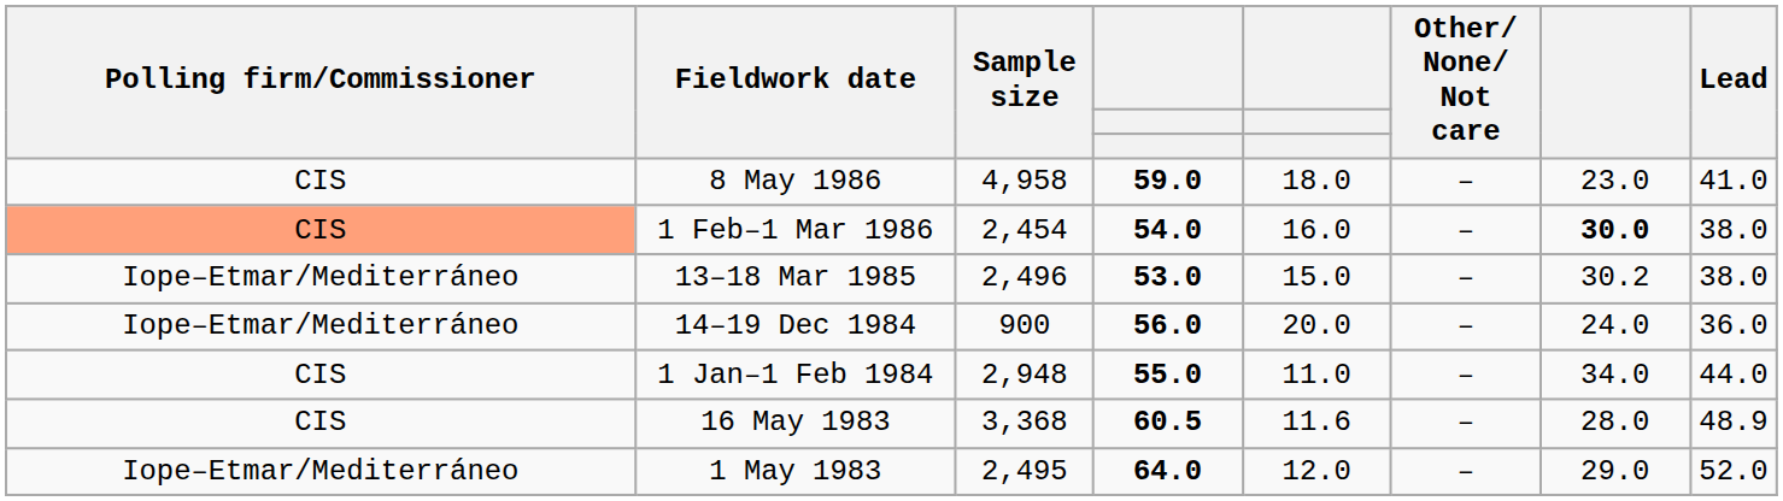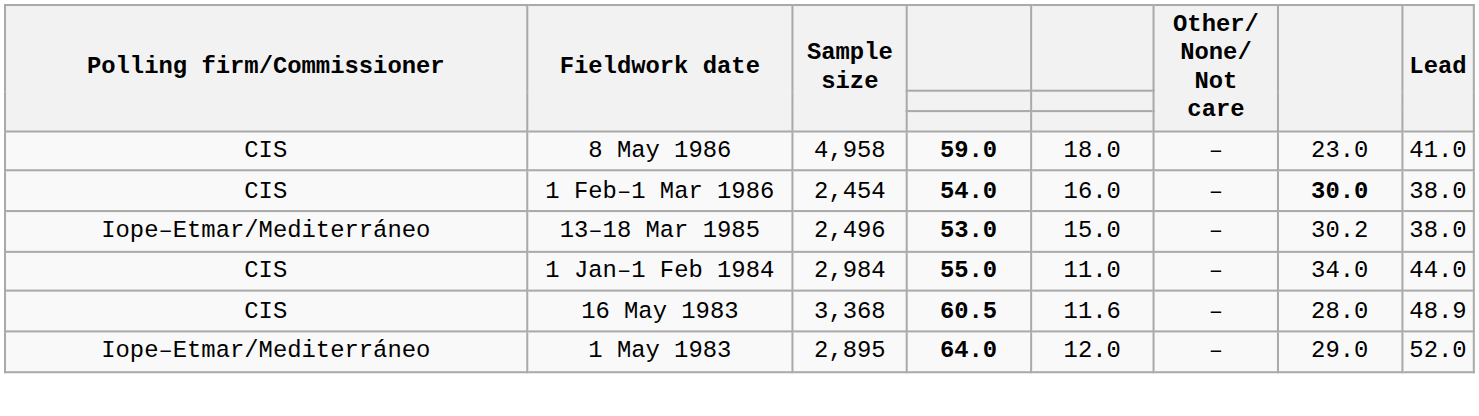1 Feb–1 Mar 1986 | Polling firm/Commissioner: lightsalmon background -> no background
- row: Iope–Etmar/Mediterráneo | 14–19 Dec 1984 | 900 | 56.0 | 20.0 | – | 24.0 | 36.0
1 Jan–1 Feb 1984 | Sample size: 2,948 -> 2,984
1 May 1983 | Sample size: 2,495 -> 2,895
